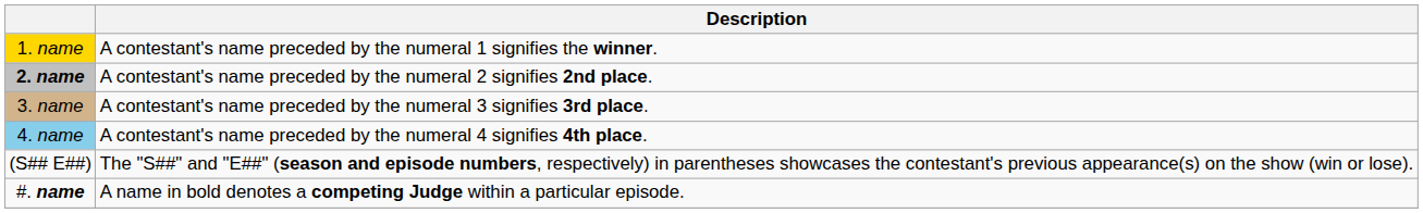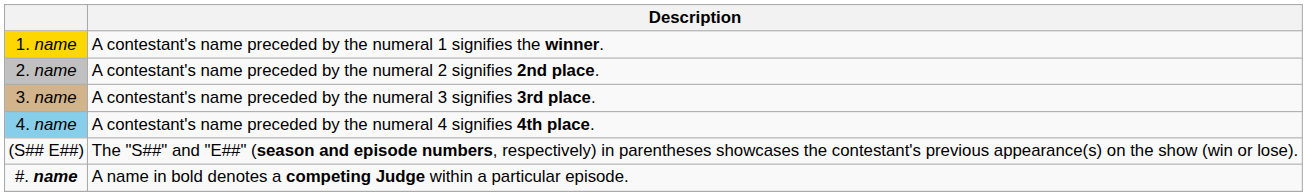2. name | column 1: bold -> normal
